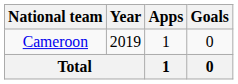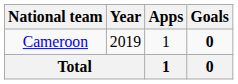Cameroon | Goals: normal -> bold
